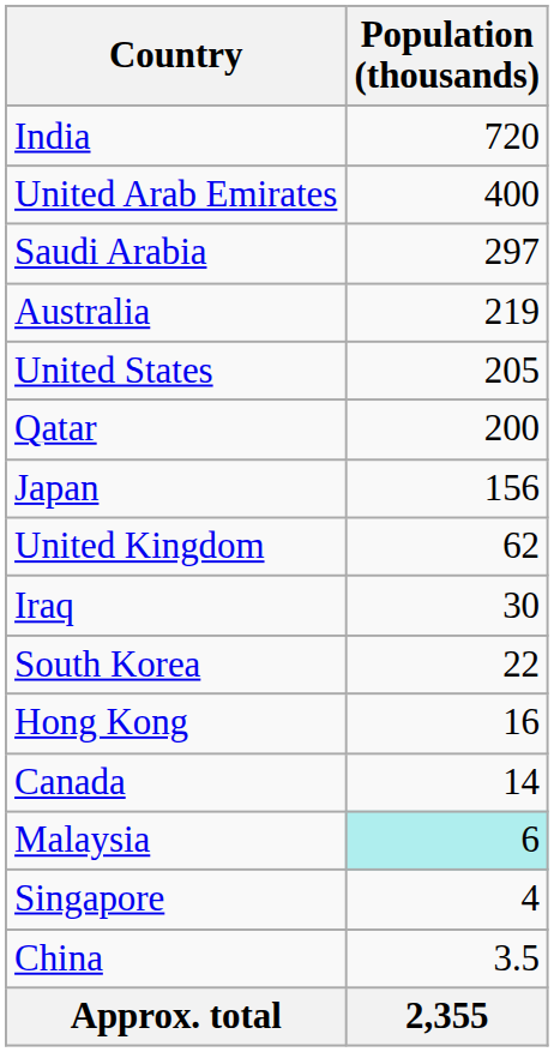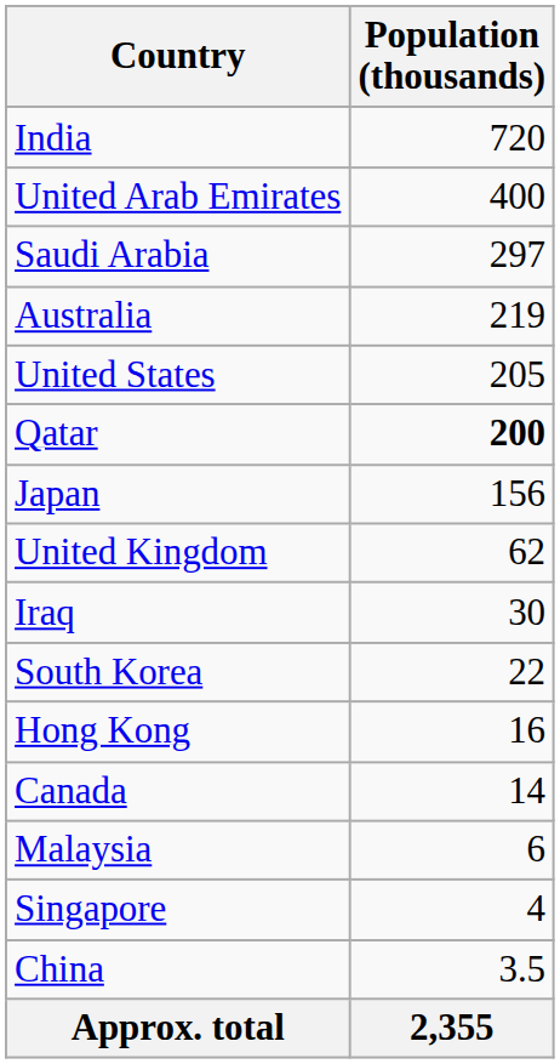Qatar | Population (thousands): normal -> bold
Malaysia | Population (thousands): paleturquoise background -> no background
